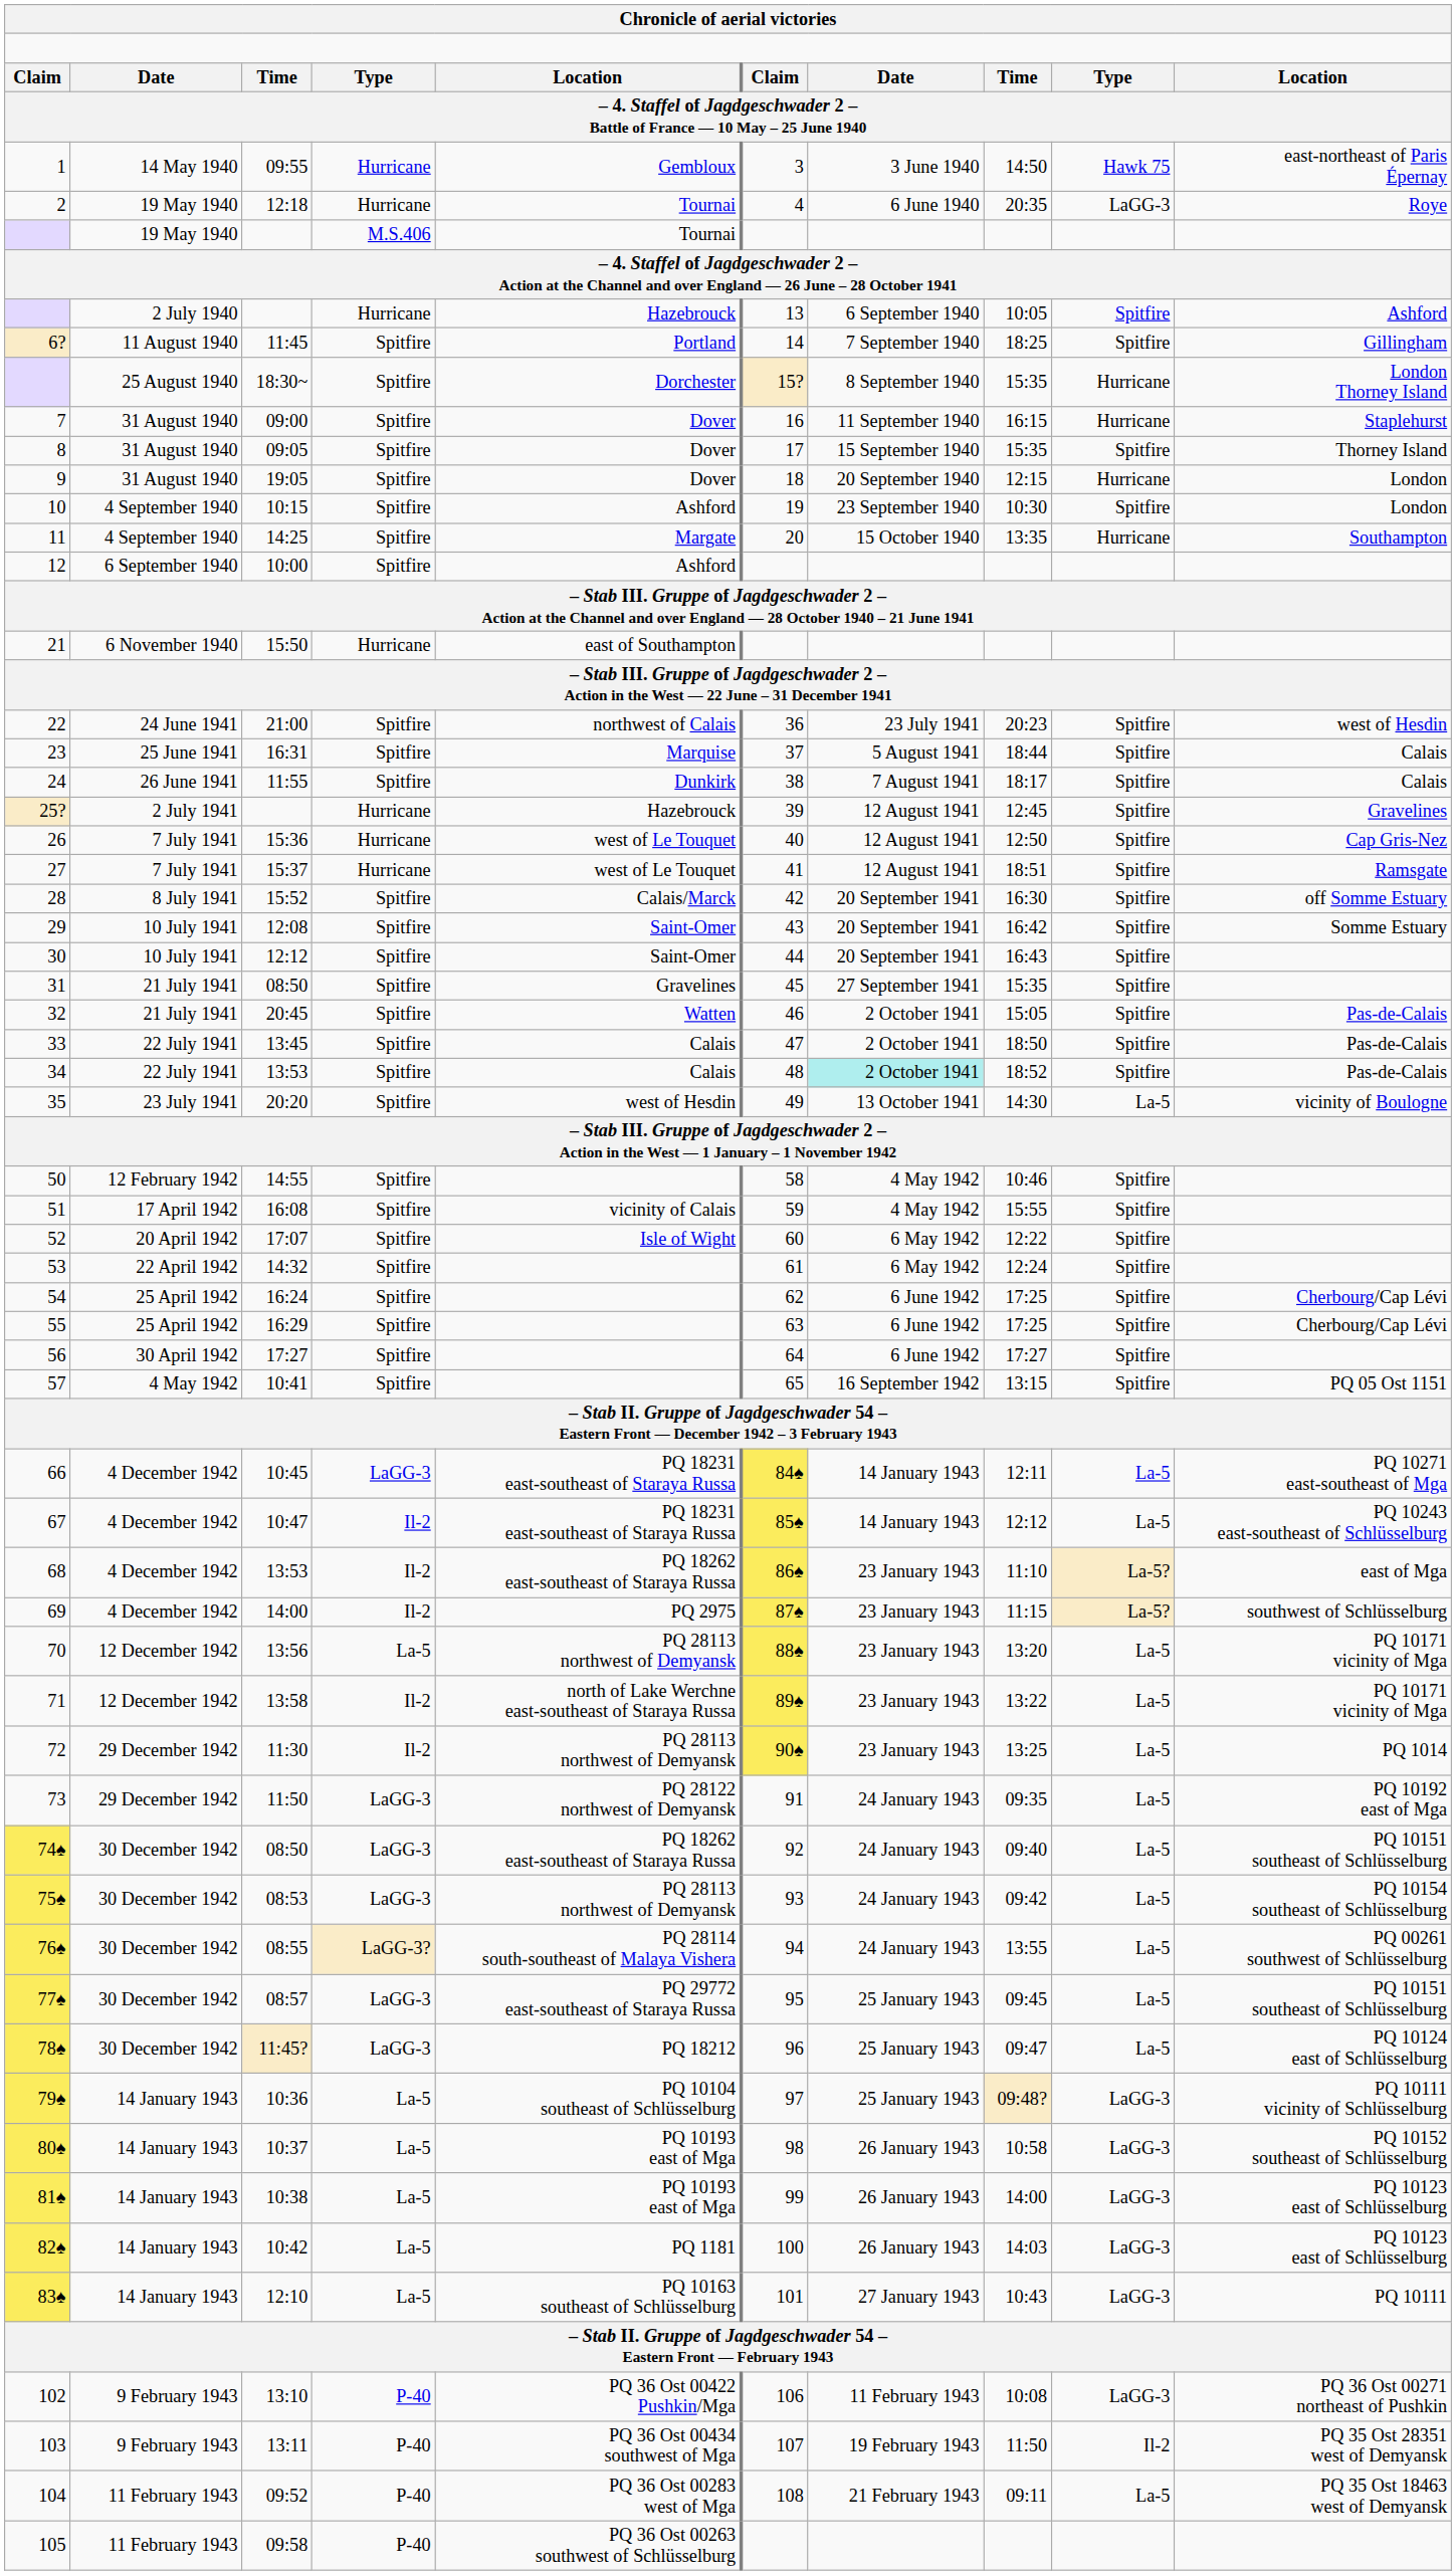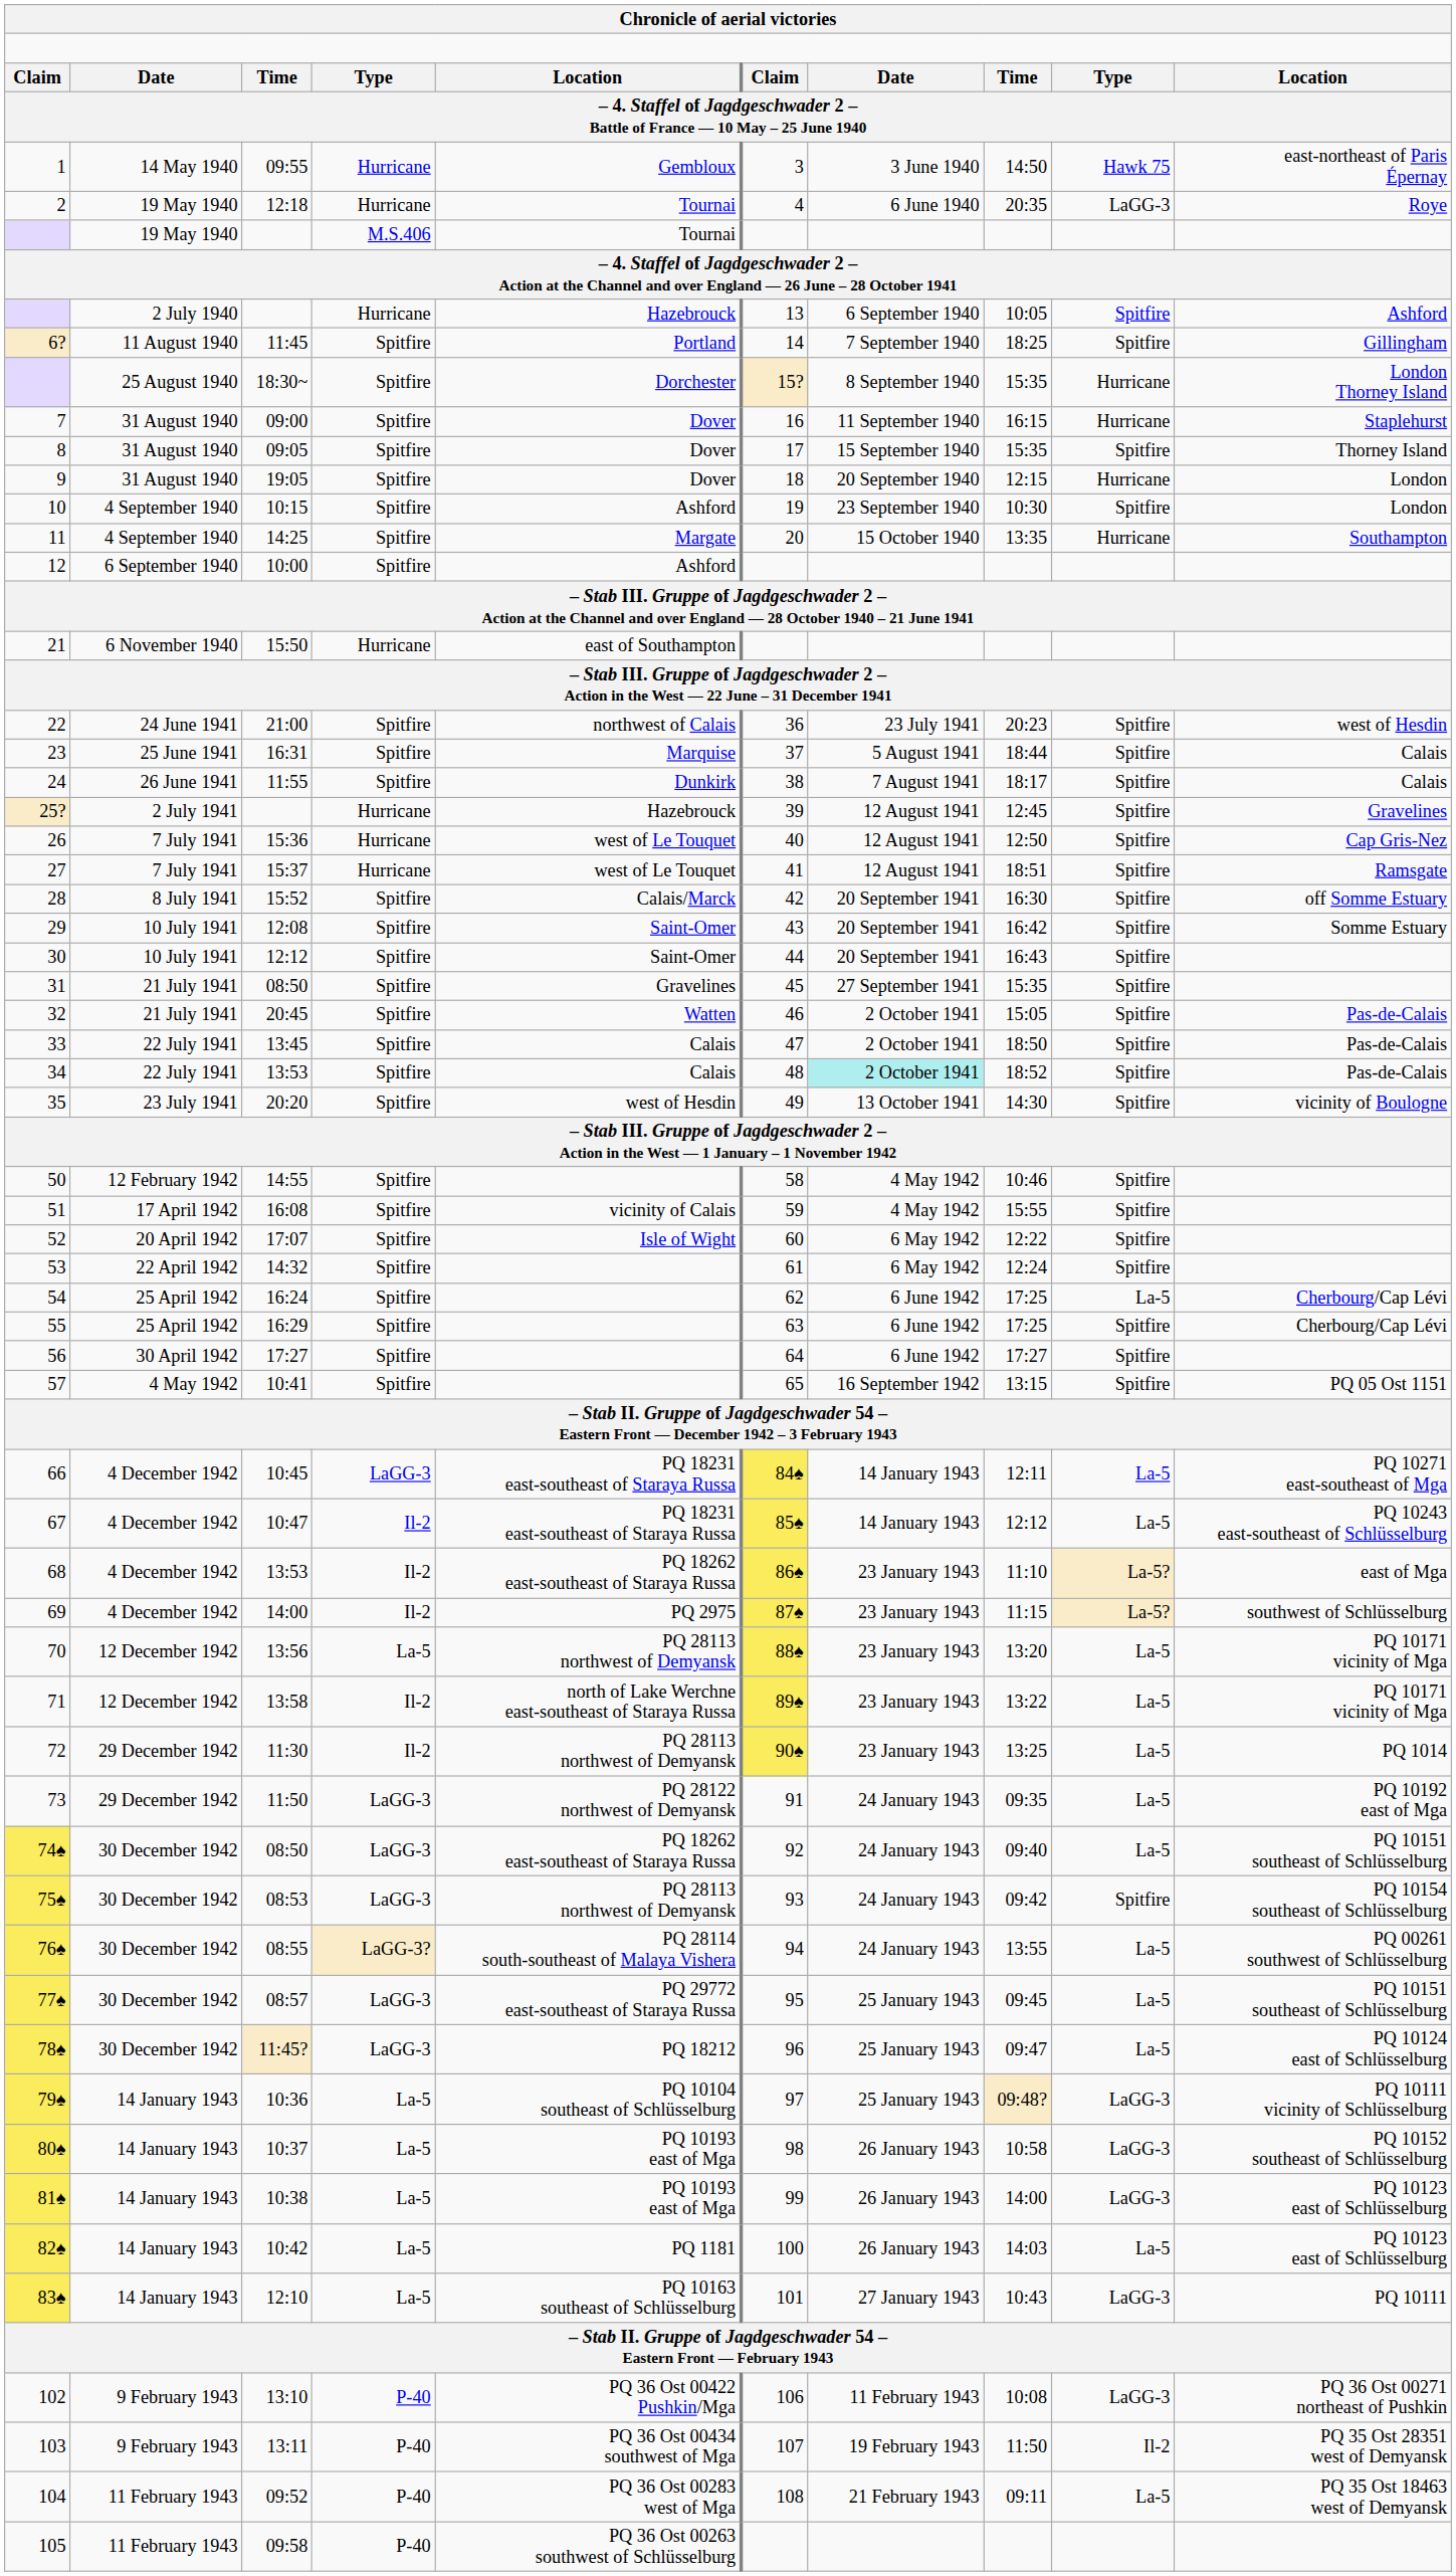35 | column 9: La-5 -> Spitfire
54 | column 9: Spitfire -> La-5
75♠ | column 9: La-5 -> Spitfire
82♠ | column 9: LaGG-3 -> La-5
